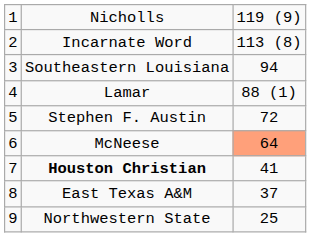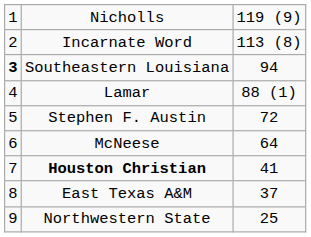Southeastern Louisiana | column 1: normal -> bold
McNeese | column 3: lightsalmon background -> no background
